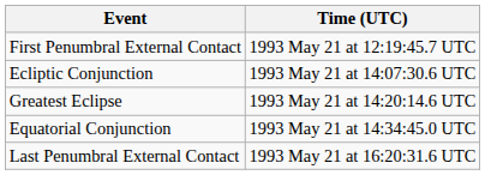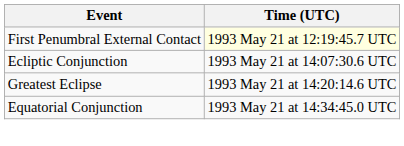First Penumbral External Contact | Time (UTC): no background -> lightyellow background
- row: Last Penumbral External Contact | 1993 May 21 at 16:20:31.6 UTC
